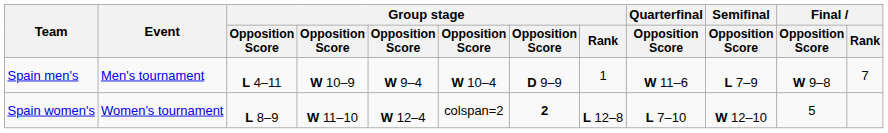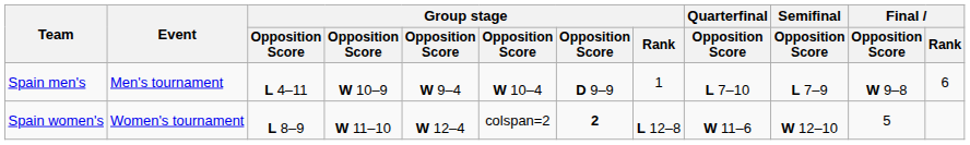Spain men's | Quarterfinal / Opposition Score: W 11–6 -> L 7–10
Spain men's | Final / Rank: 7 -> 6
Spain women's | Quarterfinal / Opposition Score: L 7–10 -> W 11–6
